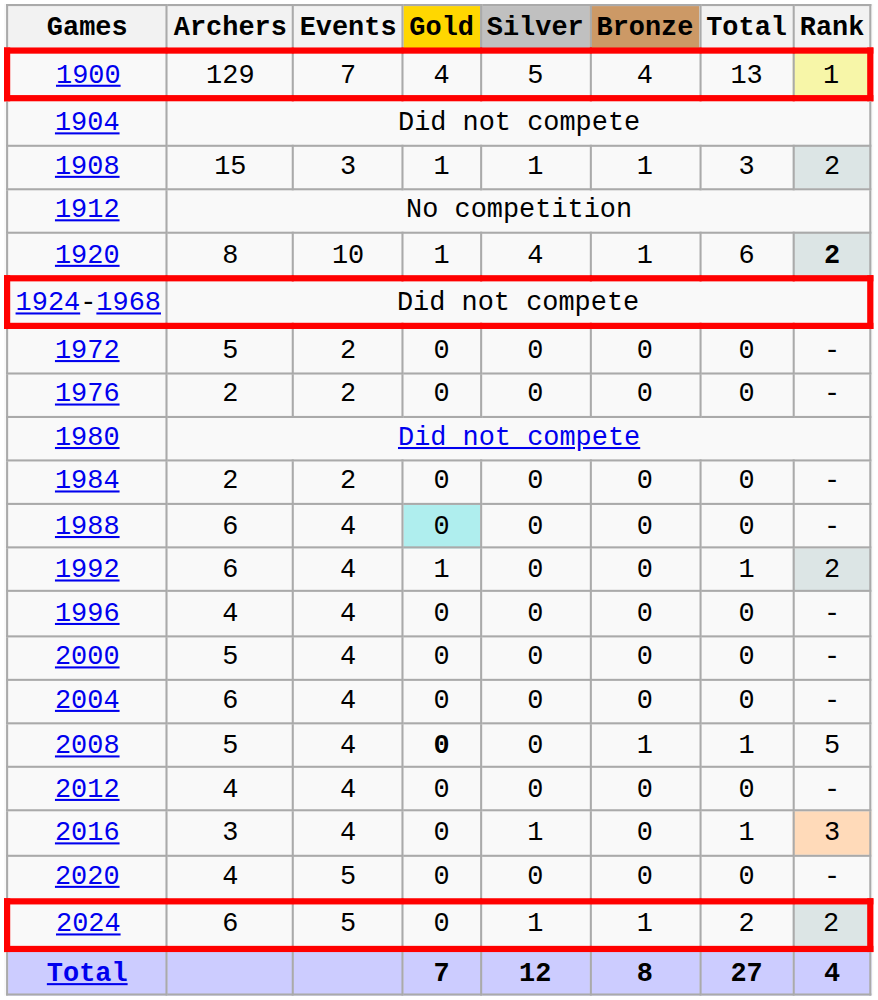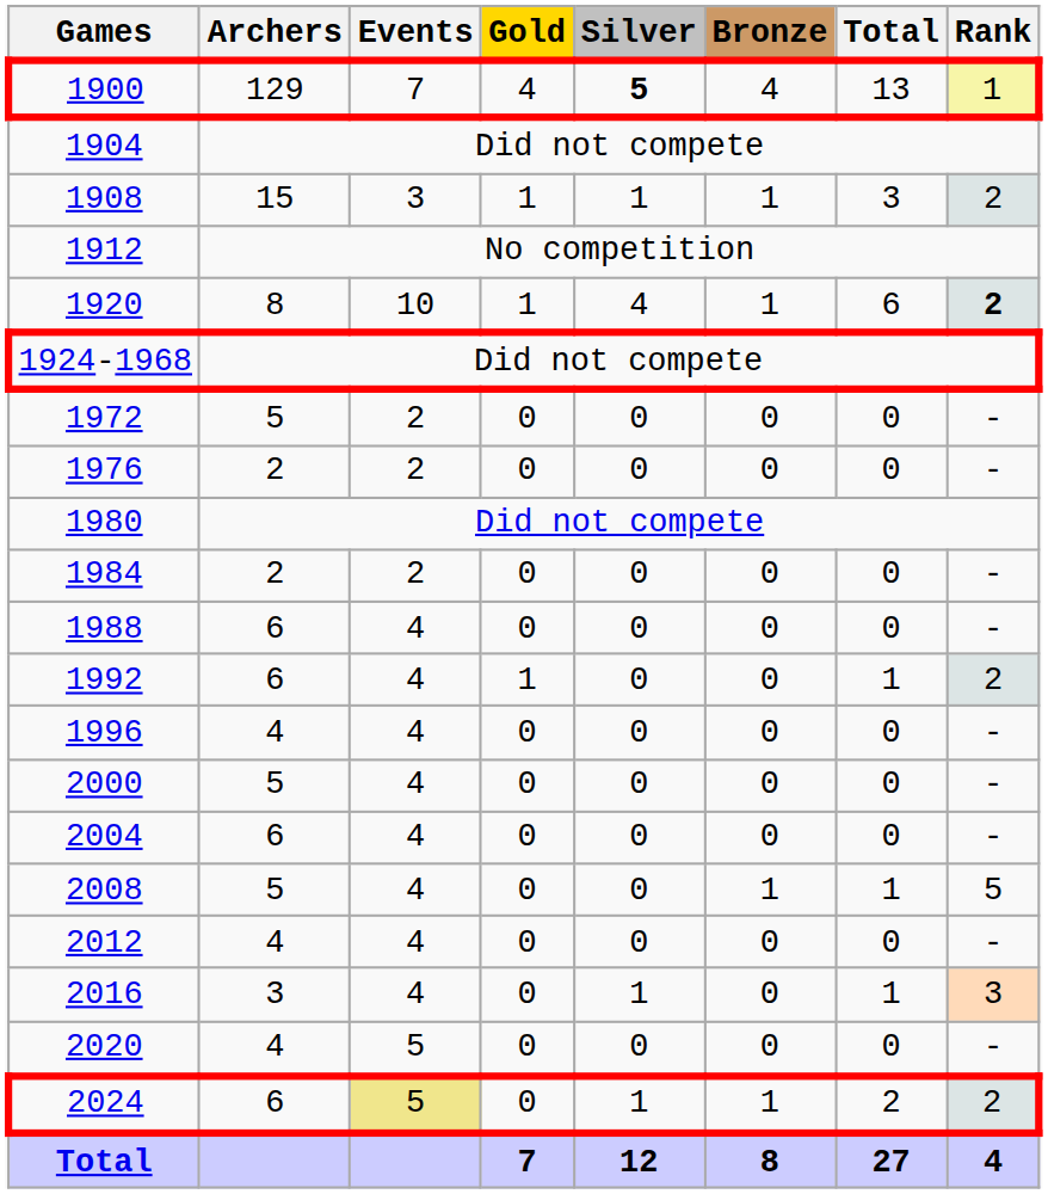1900 | Silver: normal -> bold
1988 | Gold: paleturquoise background -> no background
2008 | Gold: bold -> normal
2024 | Events: no background -> khaki background
